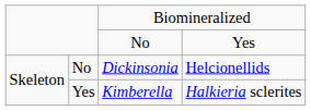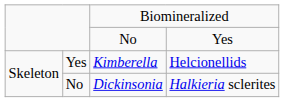row 3 | column 2: No -> Yes
row 3 | column 3: Dickinsonia -> Kimberella
row 4 | column 2: Yes -> No
row 4 | column 3: Kimberella -> Dickinsonia
